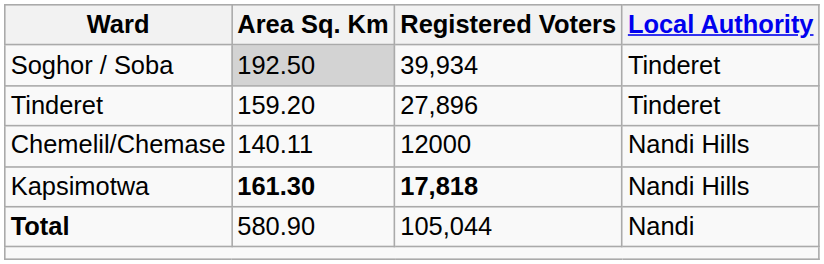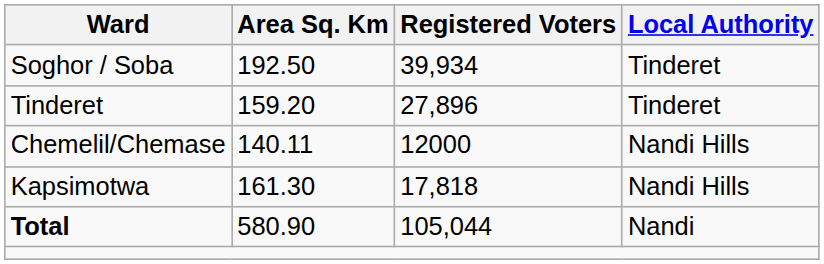Soghor / Soba | Area Sq. Km: lightgrey background -> no background
Kapsimotwa | Area Sq. Km: bold -> normal
Kapsimotwa | Registered Voters: bold -> normal
